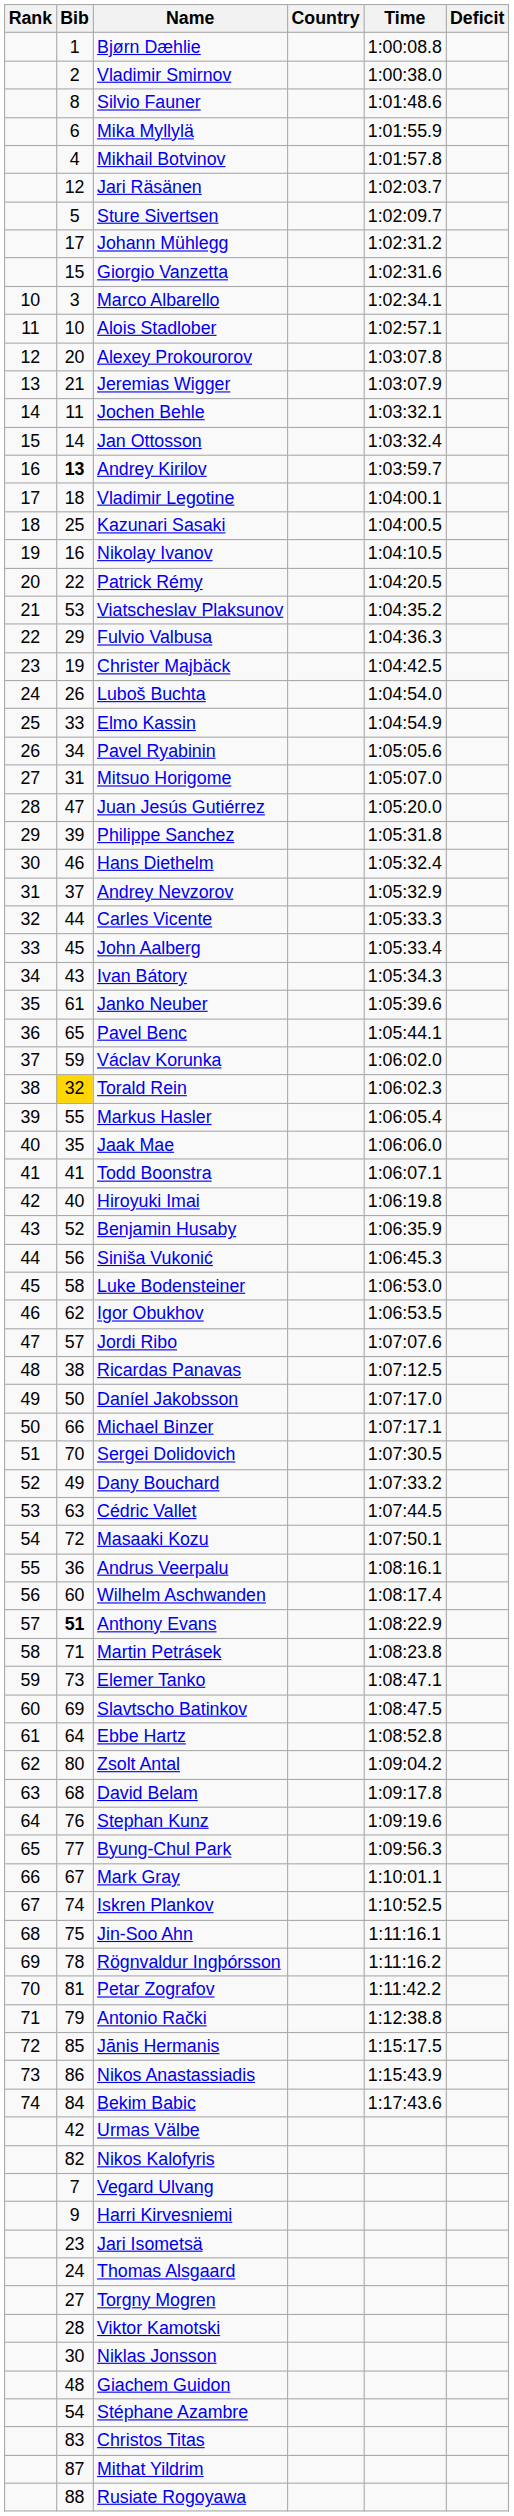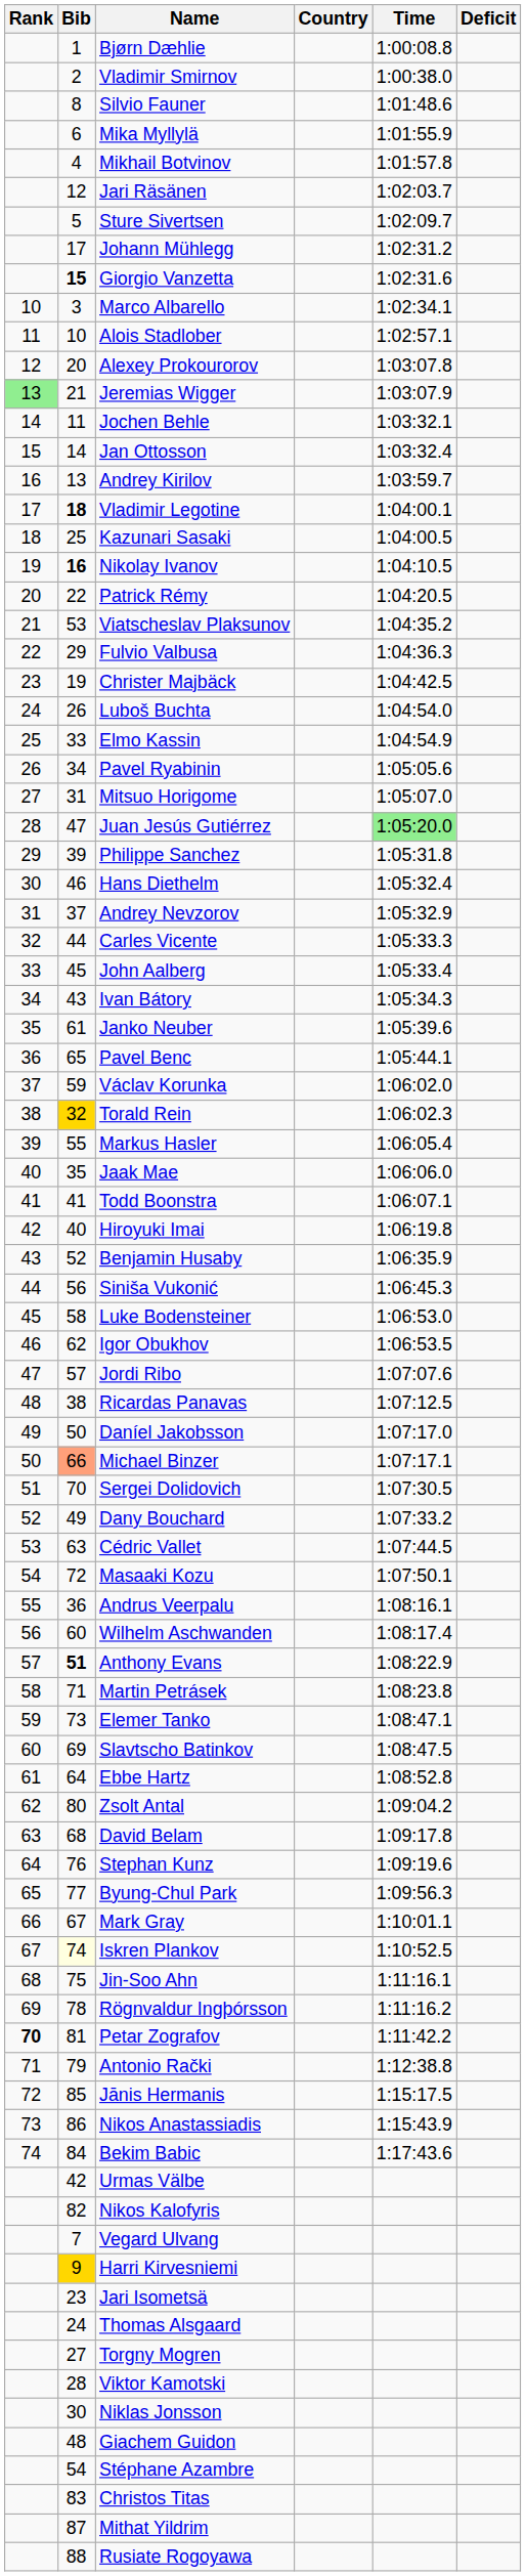Giorgio Vanzetta | Bib: normal -> bold
Jeremias Wigger | Rank: no background -> lightgreen background
Andrey Kirilov | Bib: bold -> normal
Vladimir Legotine | Bib: normal -> bold
Nikolay Ivanov | Bib: normal -> bold
Juan Jesús Gutiérrez | Time: no background -> lightgreen background
Michael Binzer | Bib: no background -> lightsalmon background
Iskren Plankov | Bib: no background -> lightyellow background
Petar Zografov | Rank: normal -> bold
Harri Kirvesniemi | Bib: no background -> gold background
